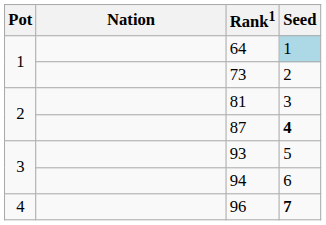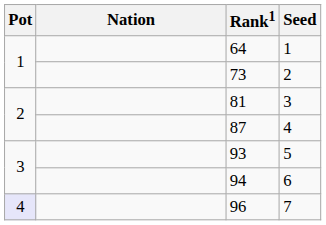64 | Seed: lightblue background -> no background
87 | Seed: bold -> normal
96 | Pot: no background -> lavender background
96 | Seed: bold -> normal
